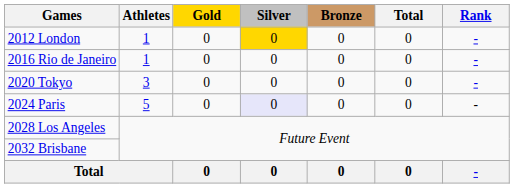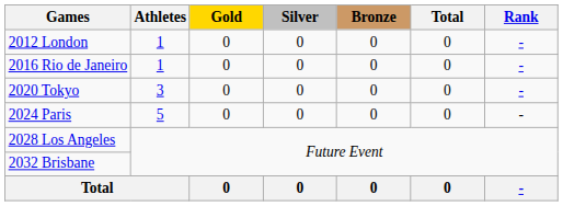2012 London | Silver: gold background -> no background
2024 Paris | Silver: lavender background -> no background
